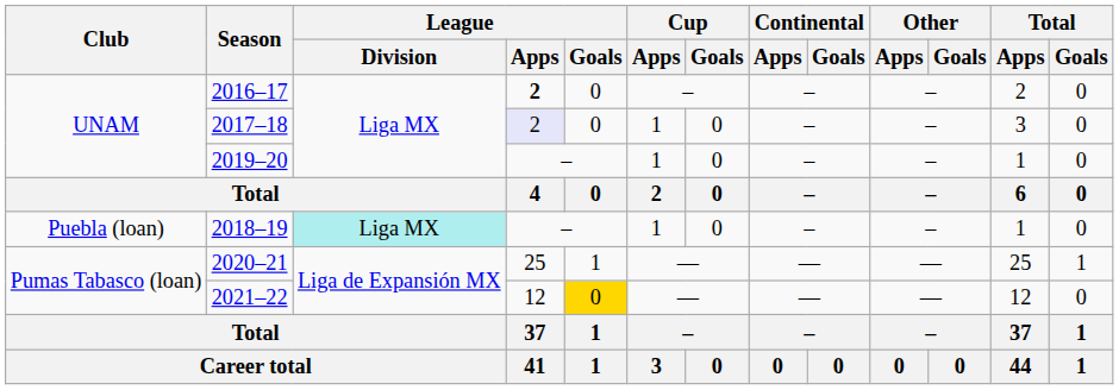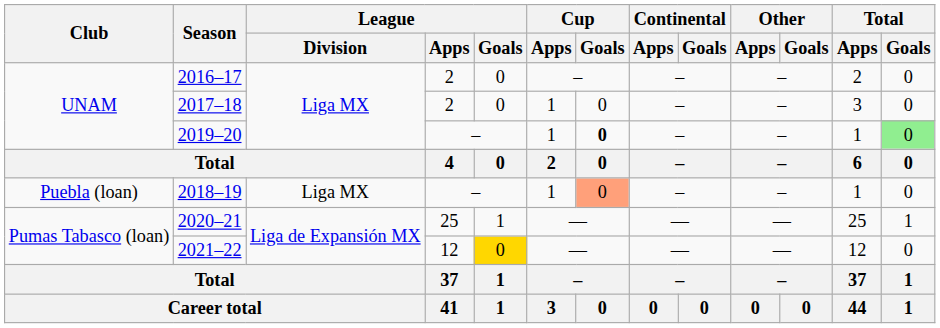2016–17 | League / Apps: bold -> normal
2017–18 | League / Apps: lavender background -> no background
2019–20 | Cup / Goals: normal -> bold
2019–20 | Total / Goals: no background -> lightgreen background
2018–19 | League / Division: paleturquoise background -> no background
2018–19 | Cup / Goals: no background -> lightsalmon background
